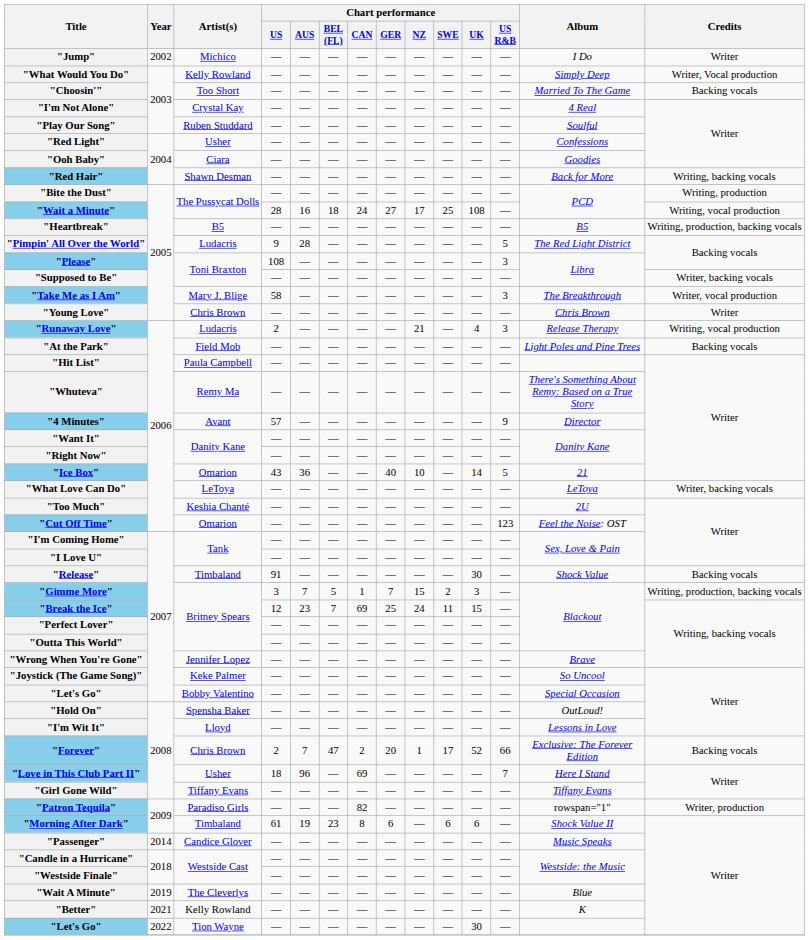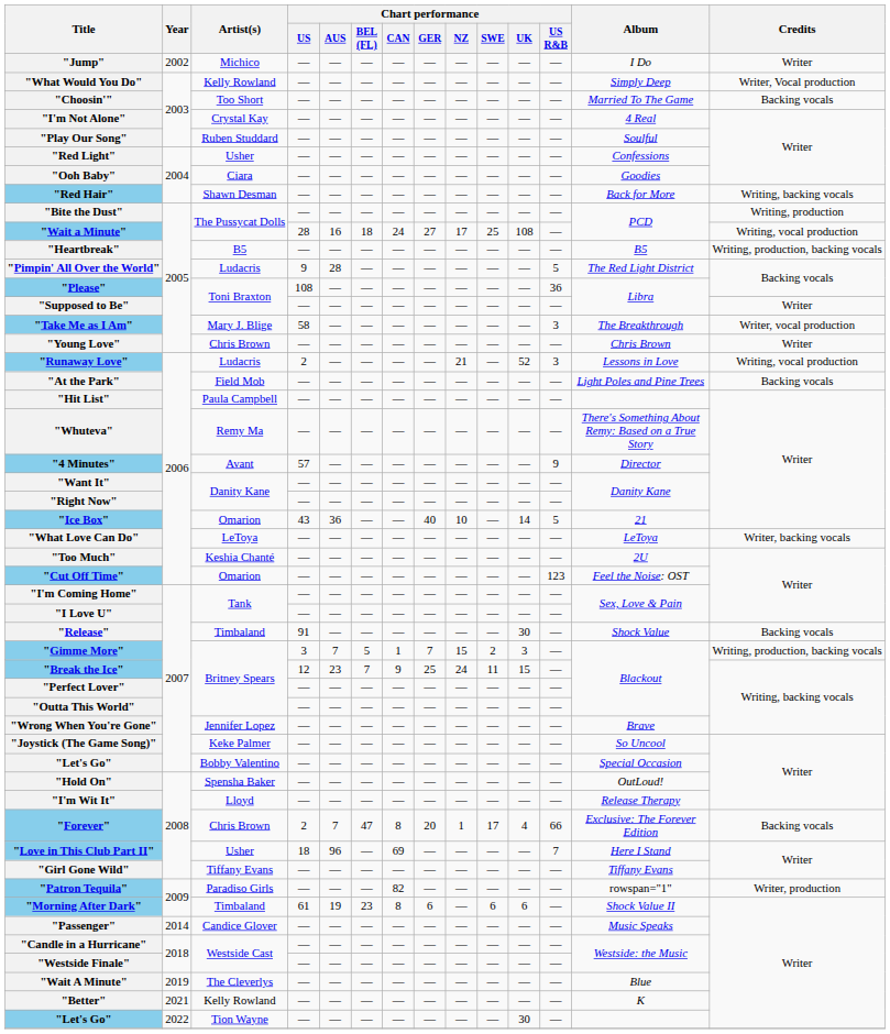"Please" | Chart performance / US R&B: 3 -> 36
"Supposed to Be" | Credits: Writer, backing vocals -> Writer
"Runaway Love" | Chart performance / UK: 4 -> 52
"Runaway Love" | Album: Release Therapy -> Lessons in Love
"Break the Ice" | Chart performance / CAN: 69 -> 9
"I'm Wit It" | Album: Lessons in Love -> Release Therapy
"Forever" | Chart performance / CAN: 2 -> 8
"Forever" | Chart performance / UK: 52 -> 4
